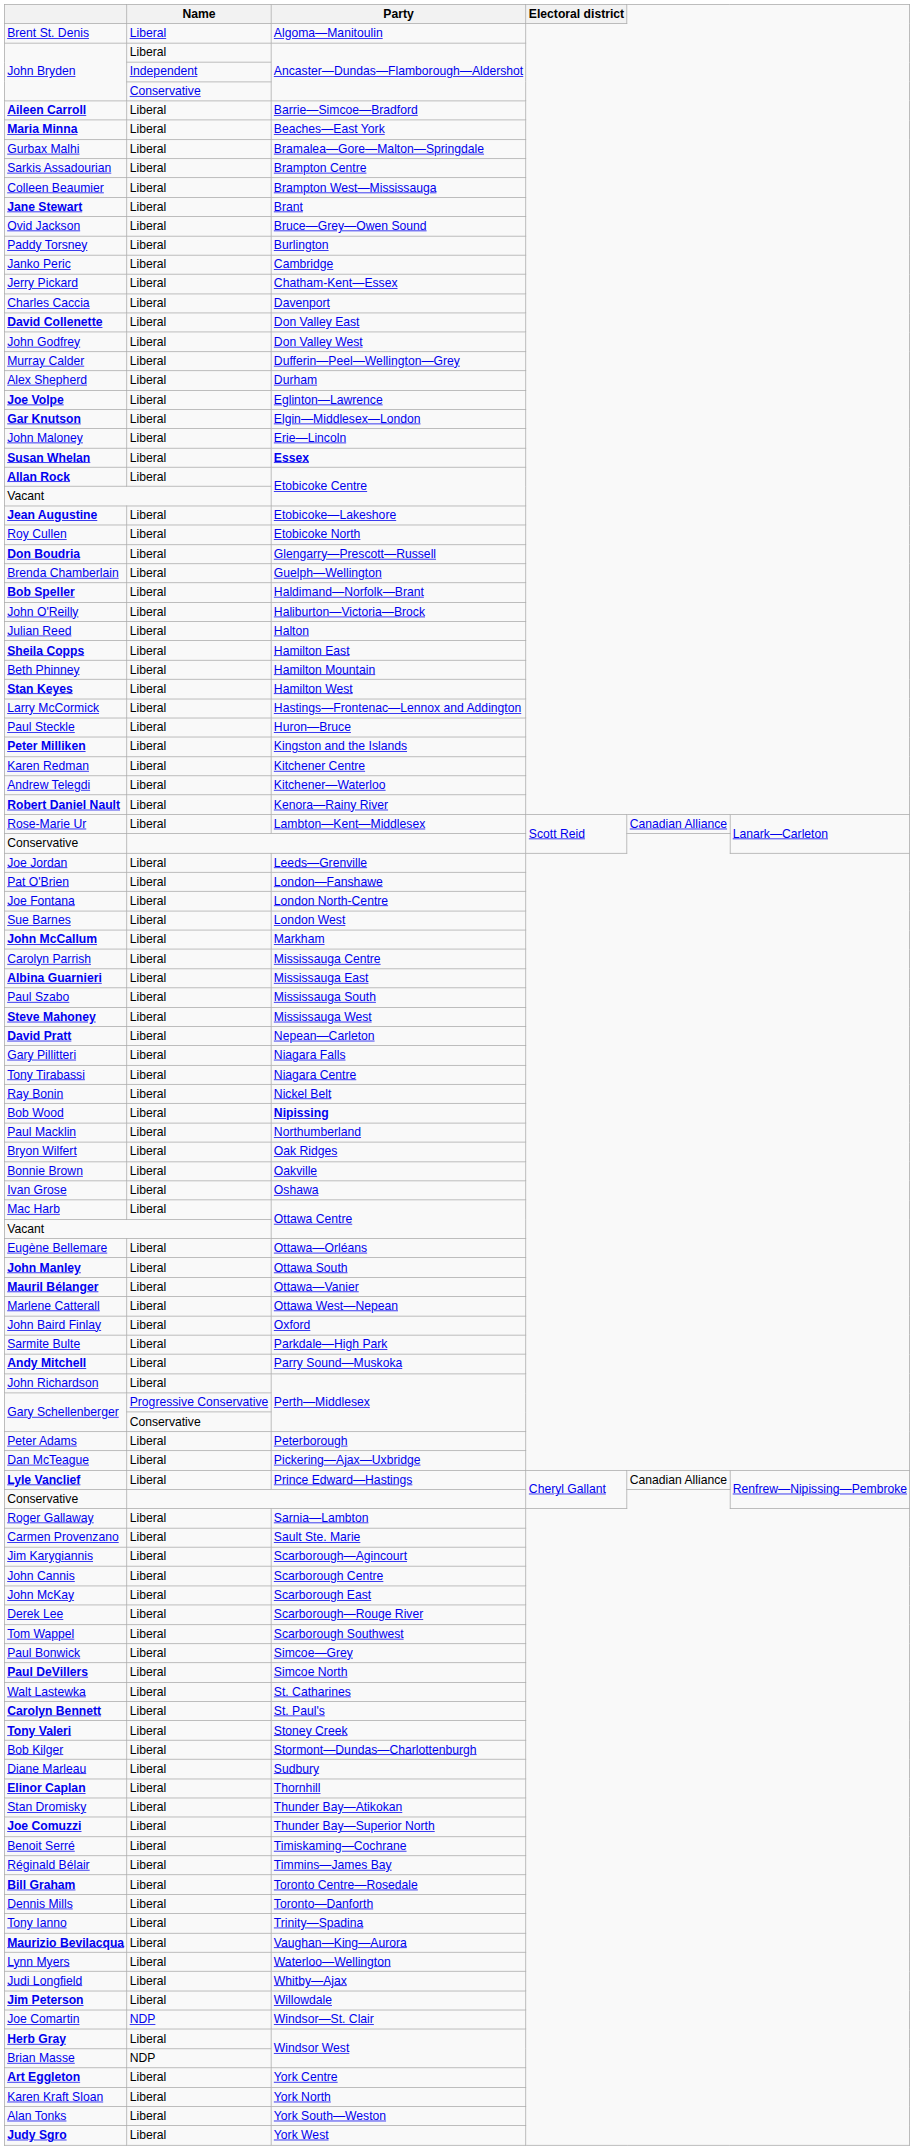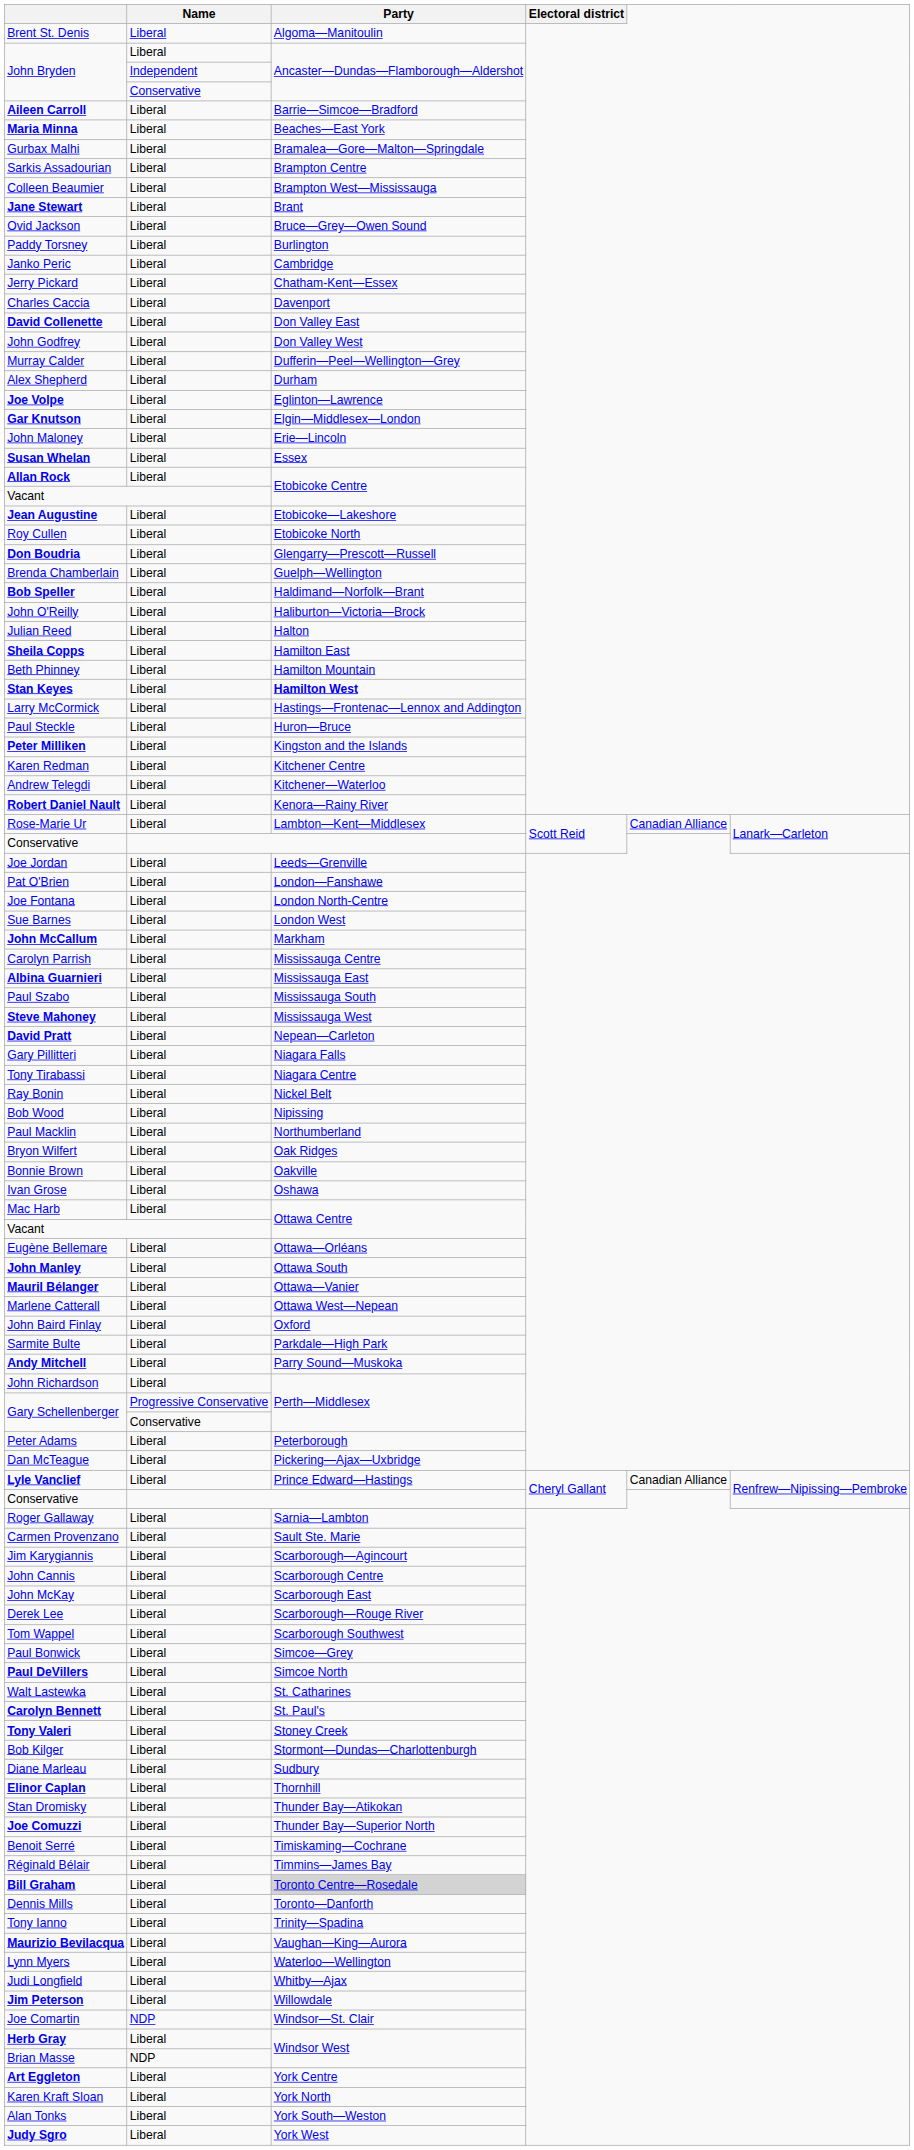Susan Whelan | Party: bold -> normal
Stan Keyes | Party: normal -> bold
Bob Wood | Party: bold -> normal
Bill Graham | Party: no background -> lightgrey background
